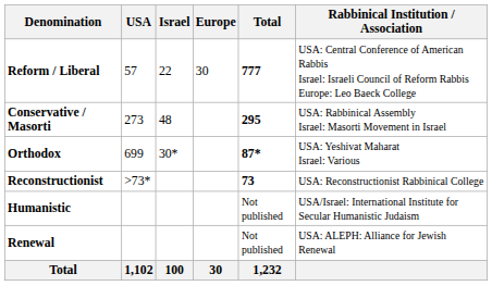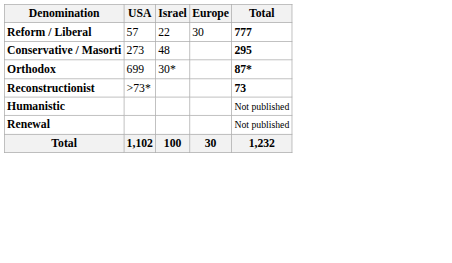- column: Rabbinical Institution / Association | USA: Central Conference of American Rabbis Israel: Israeli Council of Reform Rabbis Europe: Leo Baeck College | USA: Rabbinical Assembly Israel: Masorti Movement in Israel | USA: Yeshivat Maharat Israel: Various | USA: Reconstructionist Rabbinical College | USA/Israel: International Institute for Secular Humanistic Judaism | USA: ALEPH: Alliance for Jewish Renewal
